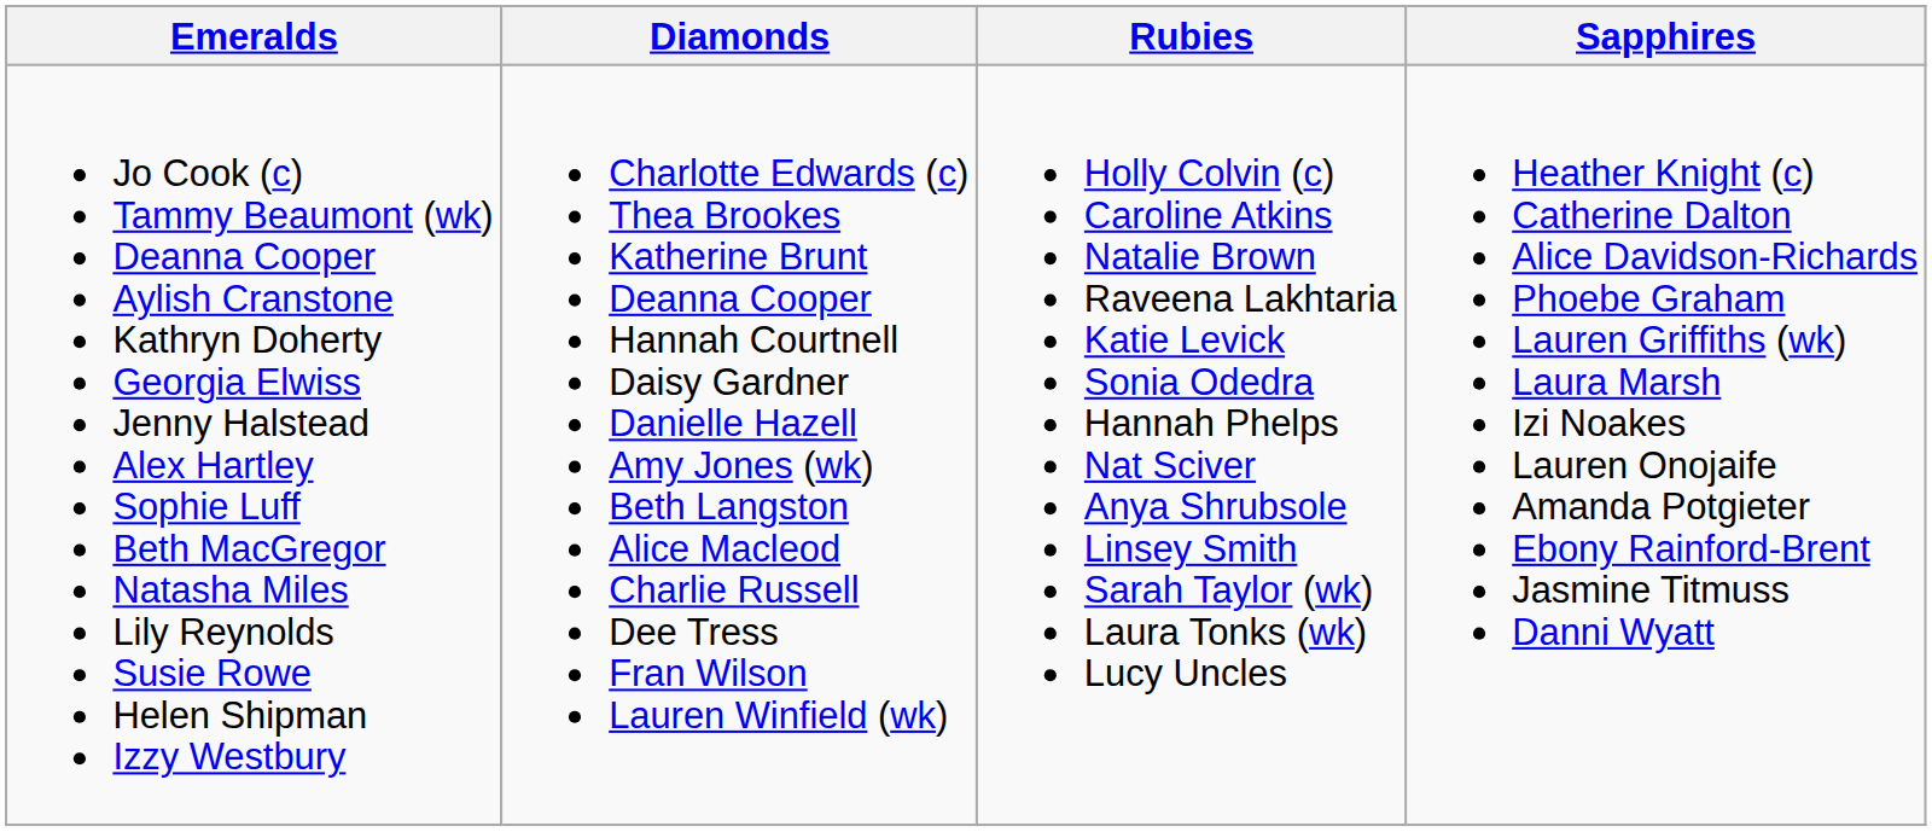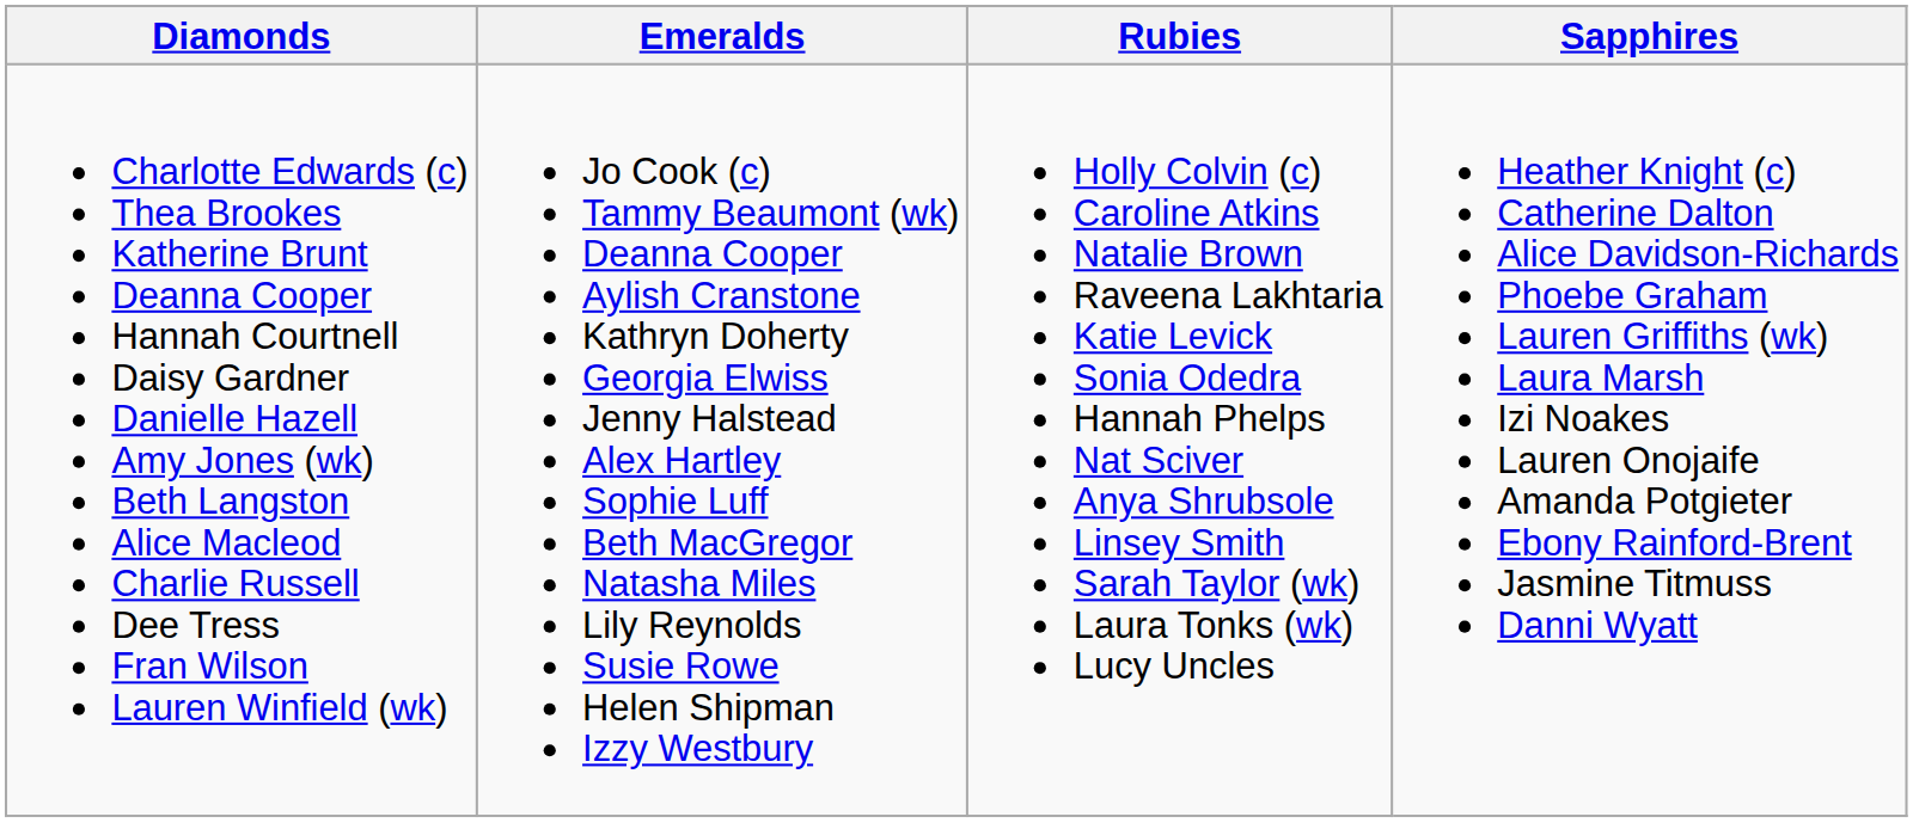columns swapped: Diamonds <-> Emeralds
